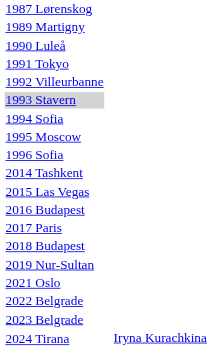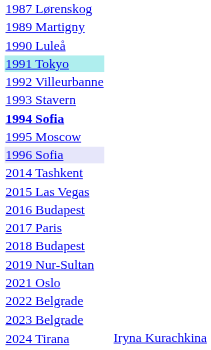1991 Tokyo | column 1: no background -> paleturquoise background
1993 Stavern | column 1: lightgrey background -> no background
1994 Sofia | column 1: normal -> bold
1996 Sofia | column 1: no background -> lavender background
